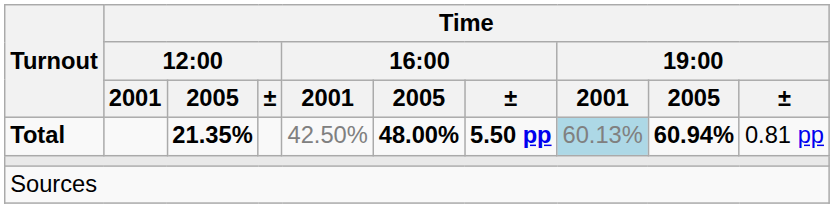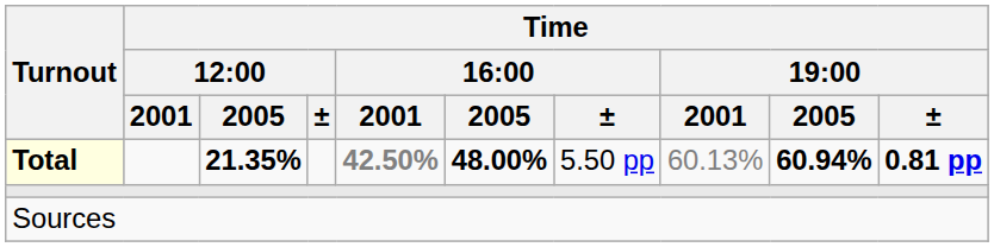Total | Turnout: no background -> lightyellow background
Total | Time / 16:00 / 2001: normal -> bold
Total | Time / 16:00 / ±: bold -> normal
Total | Time / 19:00 / 2001: lightblue background -> no background
Total | Time / 19:00 / ±: normal -> bold
